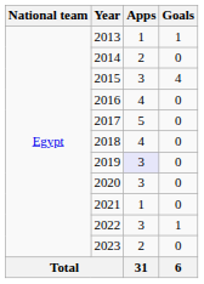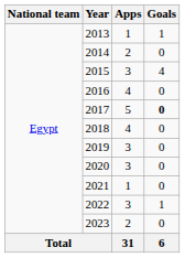2017 | Goals: normal -> bold
2019 | Apps: lavender background -> no background
